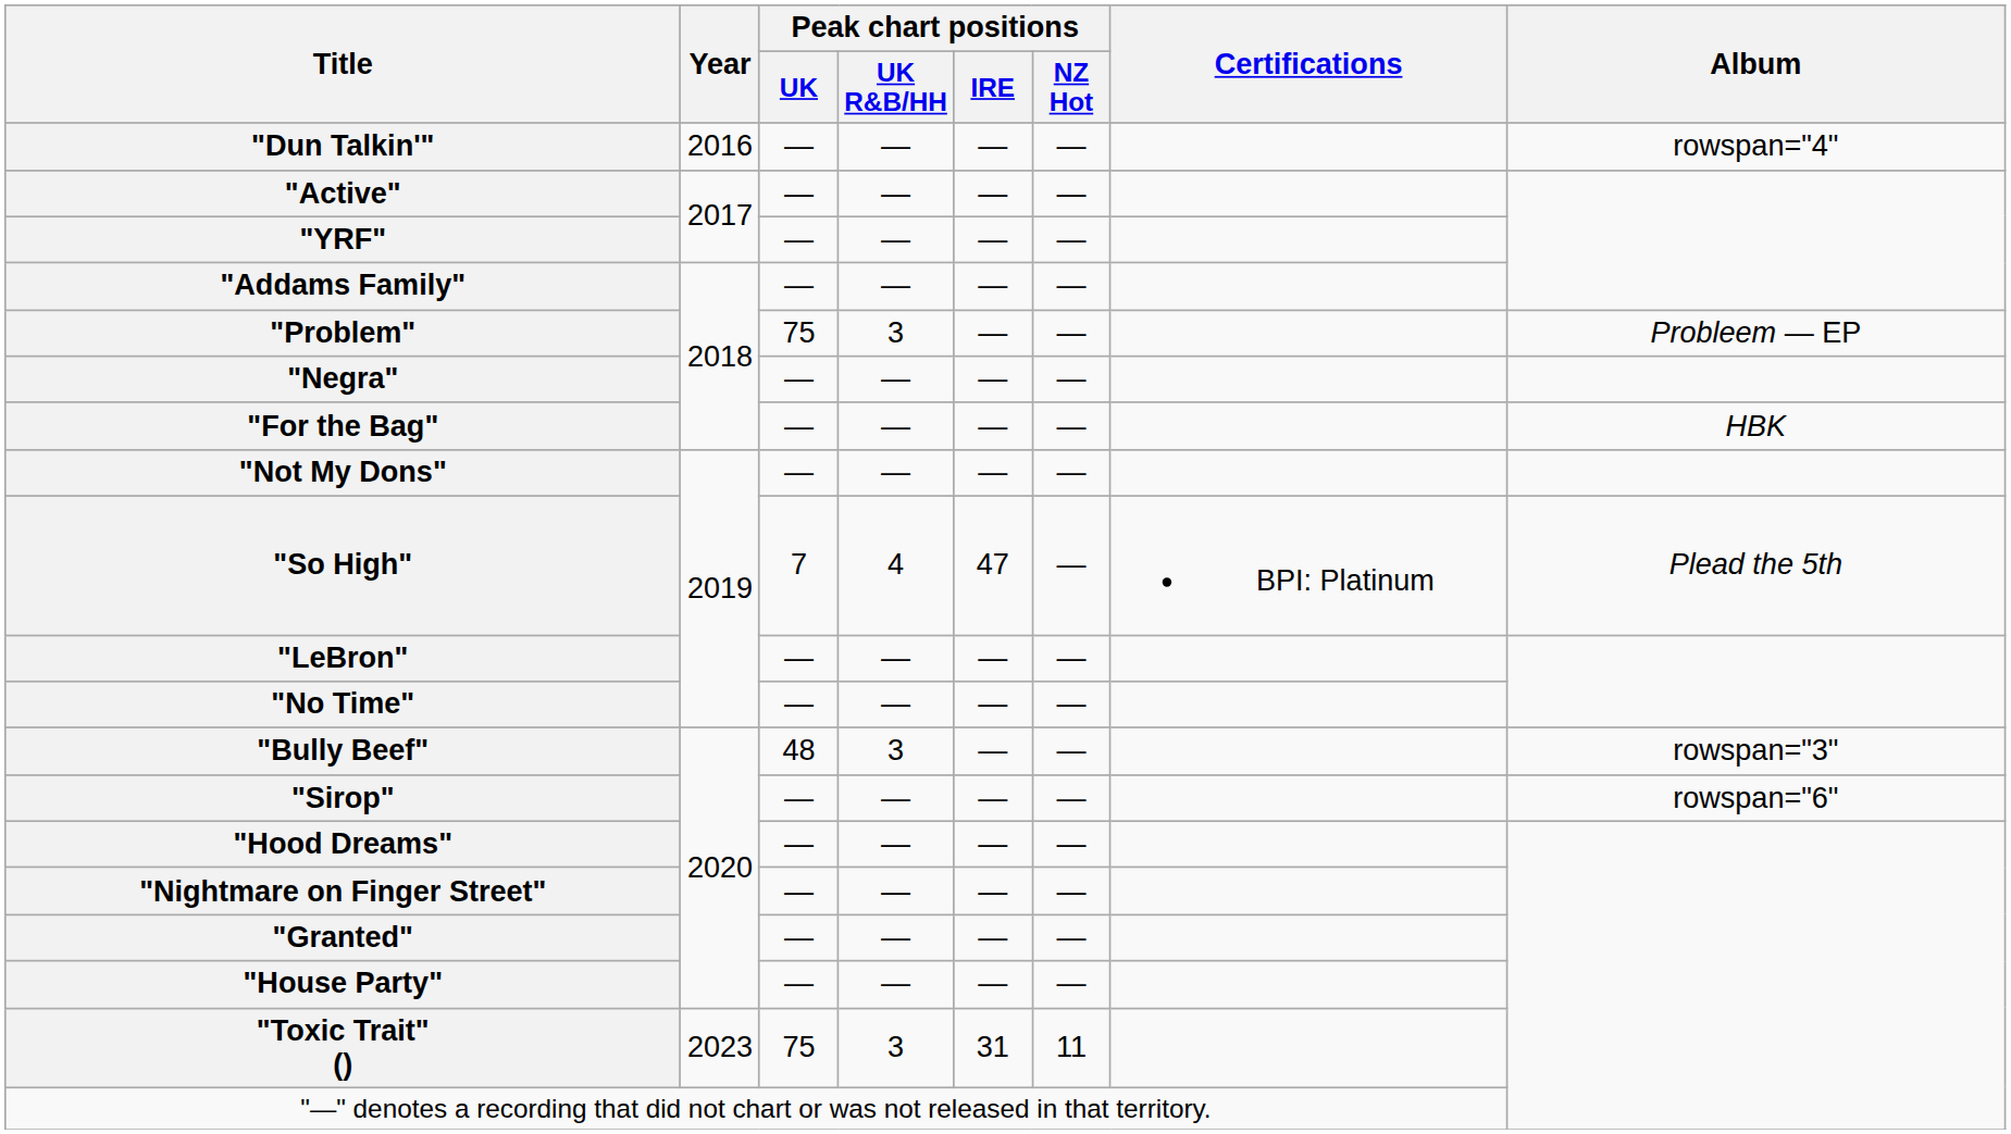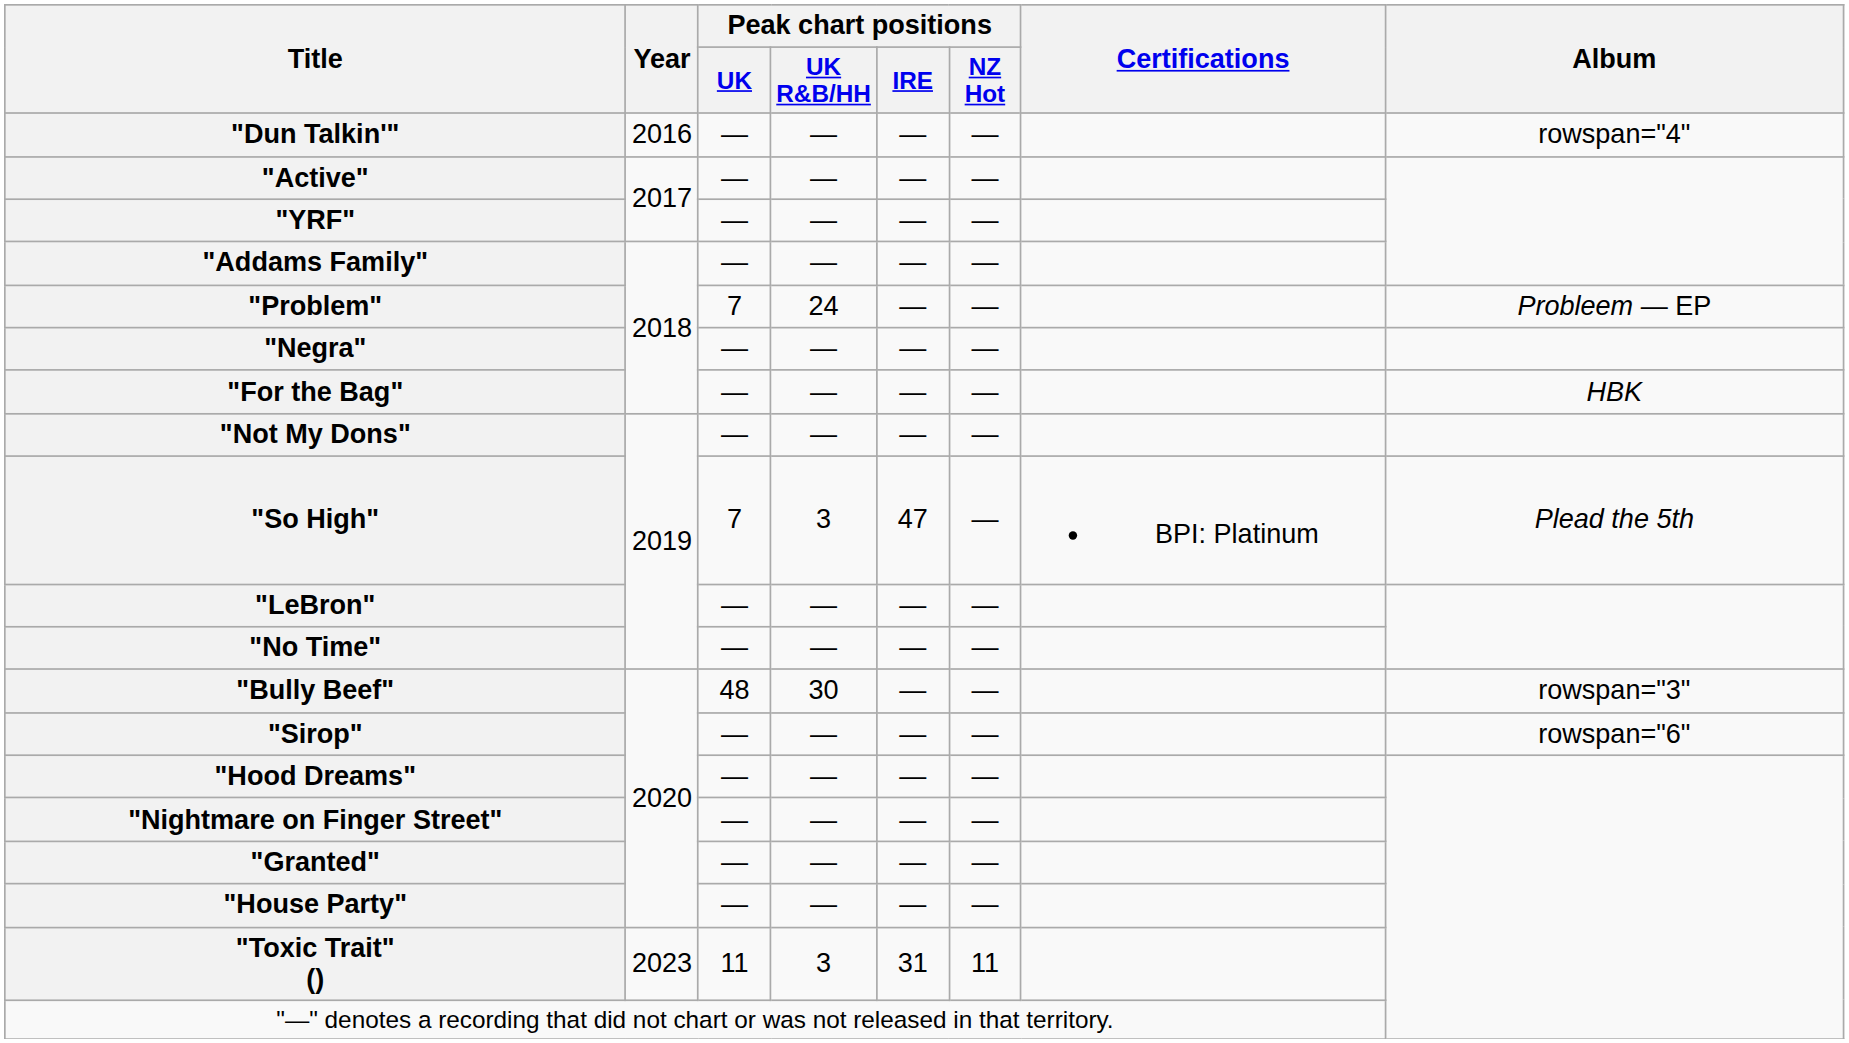"Problem" | Peak chart positions / UK: 75 -> 7
"Problem" | Peak chart positions / UK R&B/HH: 3 -> 24
"So High" | Peak chart positions / UK R&B/HH: 4 -> 3
"Bully Beef" | Peak chart positions / UK R&B/HH: 3 -> 30
"Toxic Trait" () | Peak chart positions / UK: 75 -> 11
